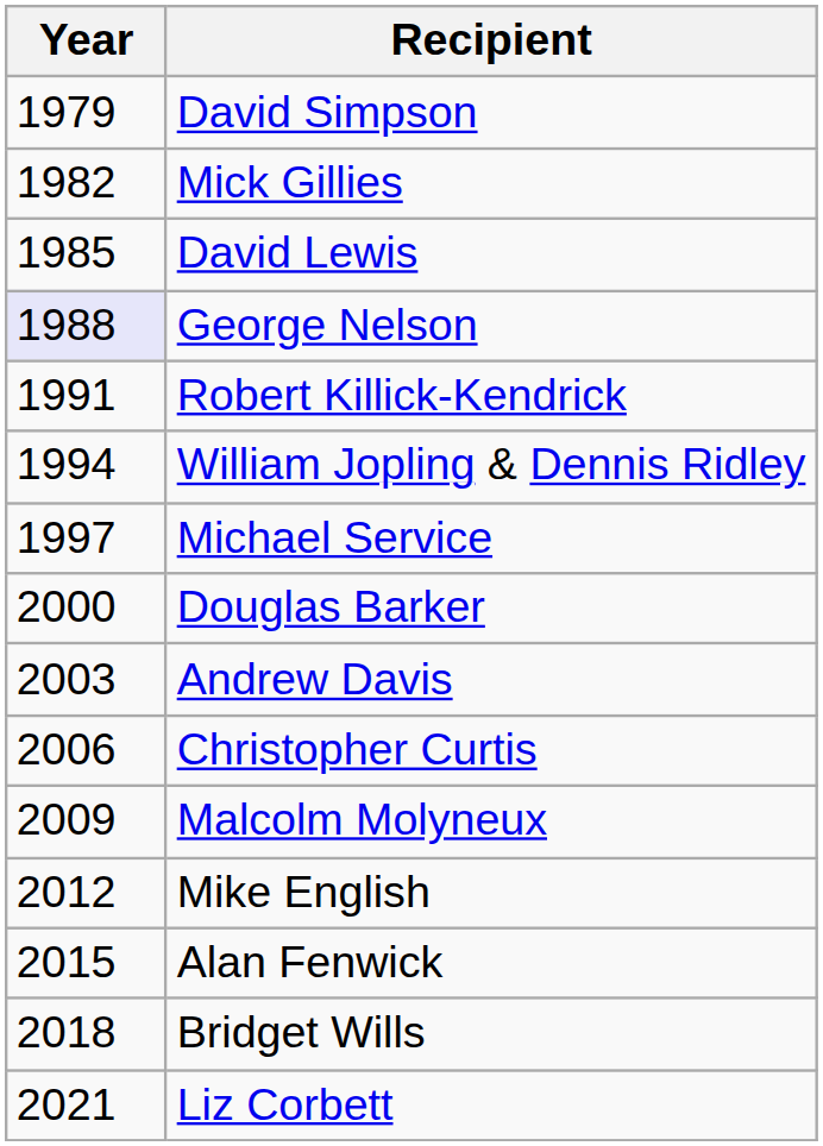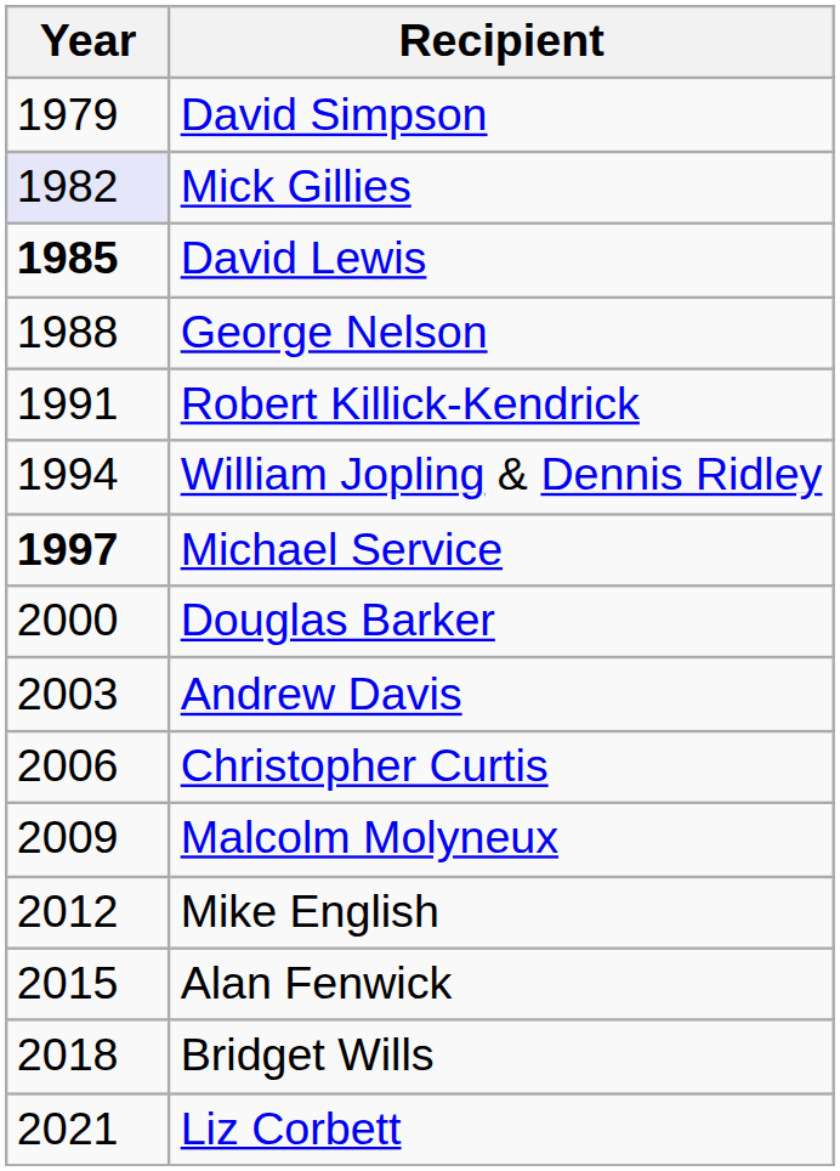Mick Gillies | Year: no background -> lavender background
David Lewis | Year: normal -> bold
George Nelson | Year: lavender background -> no background
Michael Service | Year: normal -> bold
